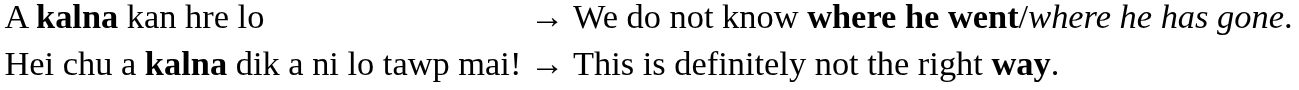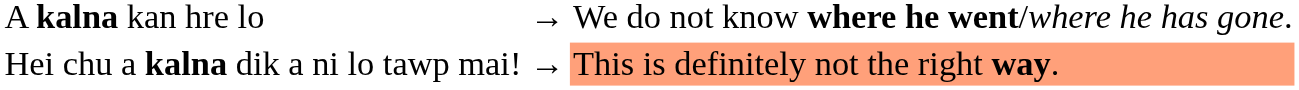Hei chu a kalna dik a ni lo tawp mai! | column 3: no background -> lightsalmon background
